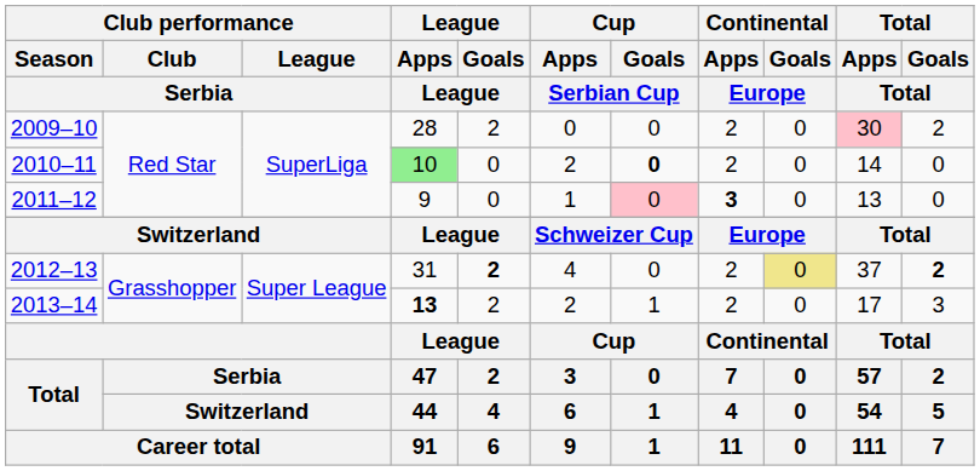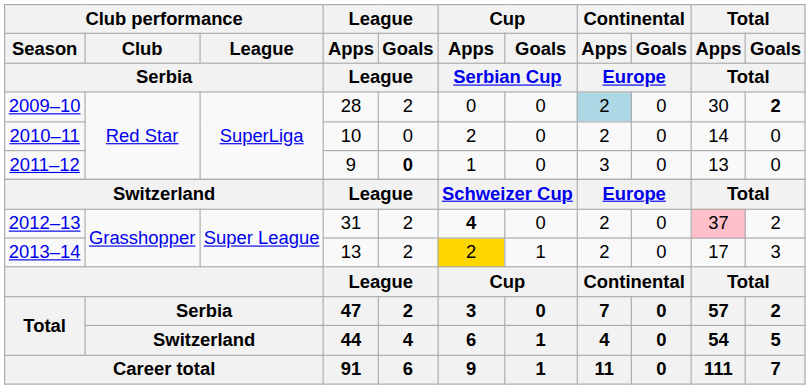2009–10 | Continental / Apps / Europe: no background -> lightblue background
2009–10 | Total / Apps / Total: pink background -> no background
2009–10 | Total / Goals / Total: normal -> bold
2010–11 | League / Apps / League: lightgreen background -> no background
2010–11 | Cup / Goals / Serbian Cup: bold -> normal
2011–12 | League / Goals / League: normal -> bold
2011–12 | Cup / Goals / Serbian Cup: pink background -> no background
2011–12 | Continental / Apps / Europe: bold -> normal
2012–13 | League / Goals / League: bold -> normal
2012–13 | Cup / Apps / Serbian Cup: normal -> bold
2012–13 | Continental / Goals / Europe: khaki background -> no background
2012–13 | Total / Apps / Total: no background -> pink background
2012–13 | Total / Goals / Total: bold -> normal
2013–14 | League / Apps / League: bold -> normal
2013–14 | Cup / Apps / Serbian Cup: no background -> gold background
